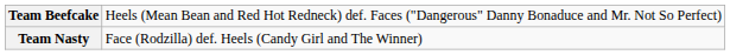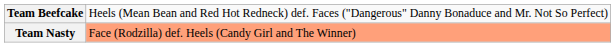Team Nasty | column 2: no background -> lightsalmon background
